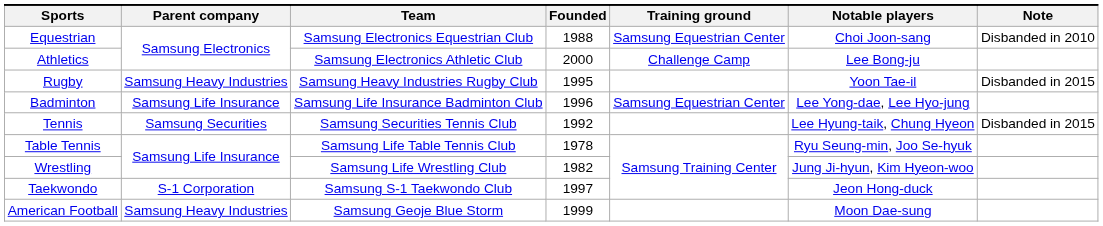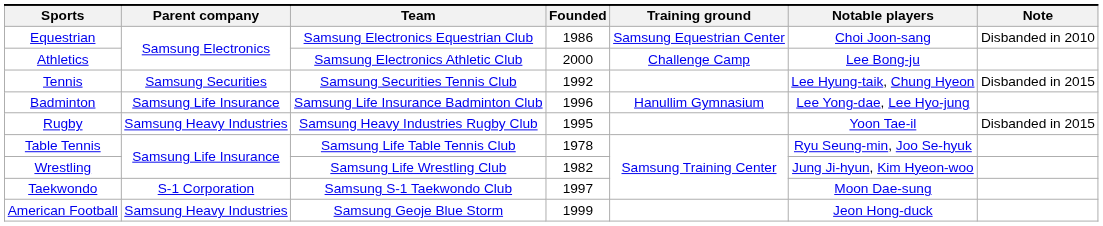Equestrian | Founded: 1988 -> 1986
rows swapped: Rugby <-> Tennis
Badminton | Training ground: Samsung Equestrian Center -> Hanullim Gymnasium
Taekwondo | Notable players: Jeon Hong-duck -> Moon Dae-sung
American Football | Notable players: Moon Dae-sung -> Jeon Hong-duck
